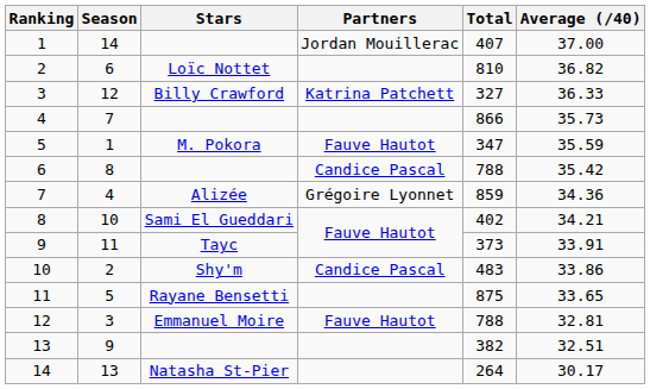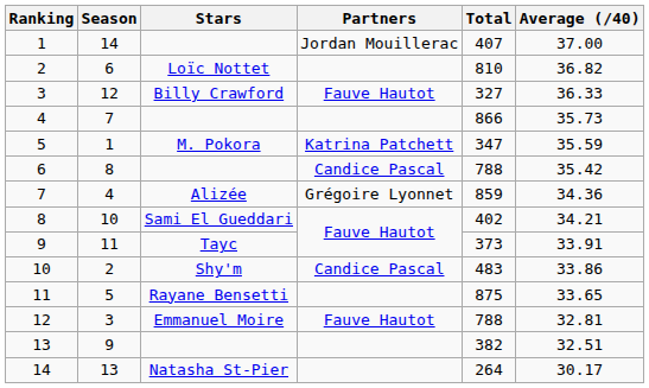row 4 | Partners: Katrina Patchett -> Fauve Hautot
row 6 | Partners: Fauve Hautot -> Katrina Patchett
